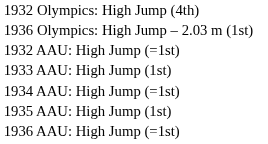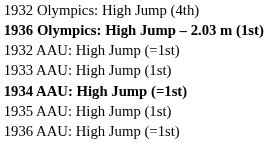row 2 | column 1: normal -> bold
row 5 | column 1: normal -> bold
